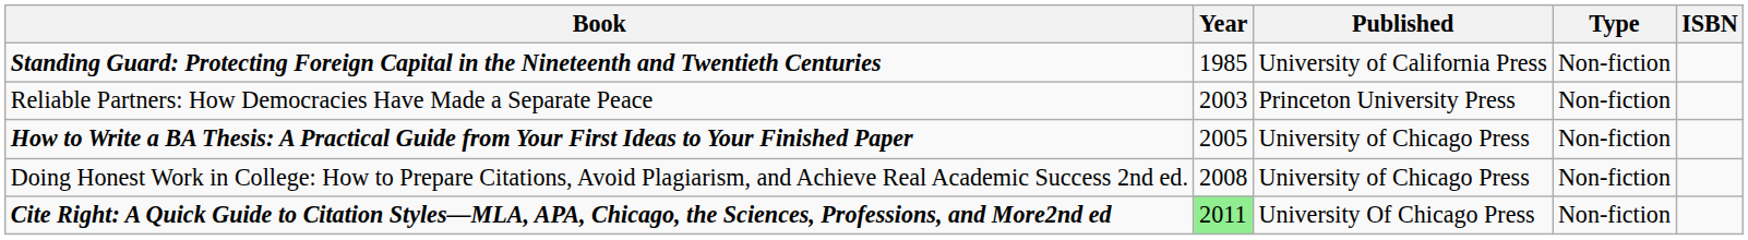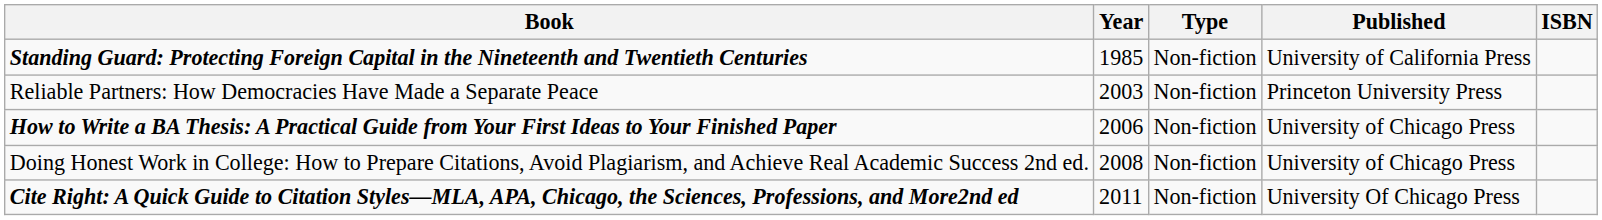columns swapped: Type <-> Published
row 4 | Year: 2005 -> 2006
row 6 | Year: lightgreen background -> no background
